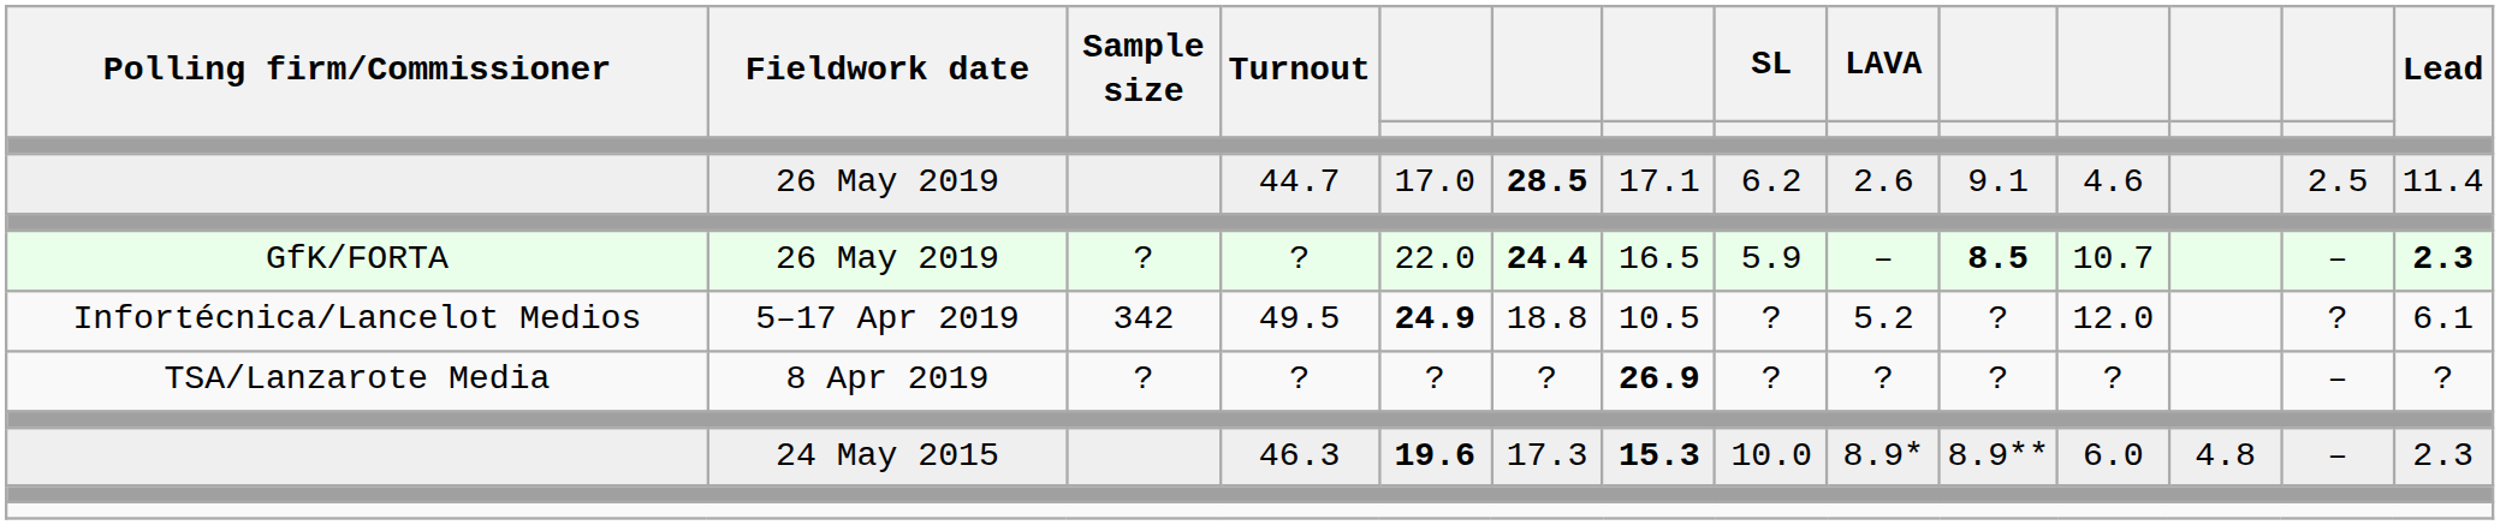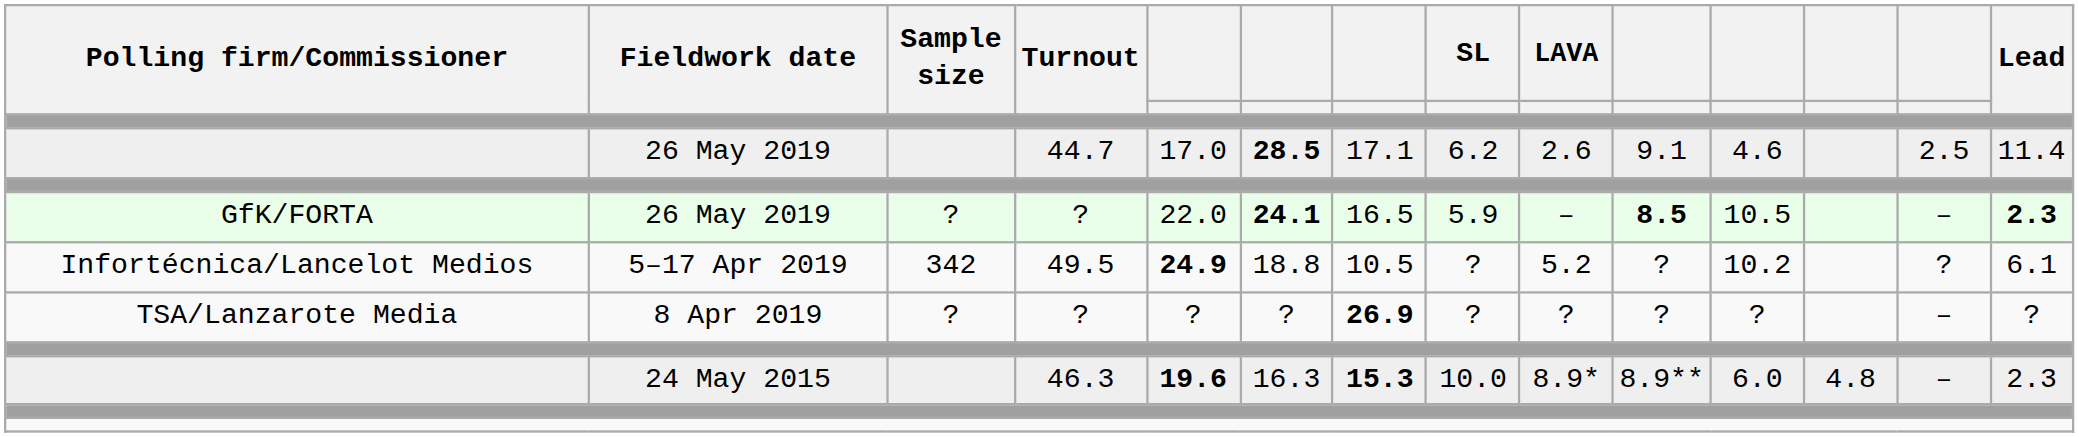26 May 2019 / ? | column 6: 24.4 -> 24.1
26 May 2019 / ? | column 11: 10.7 -> 10.5
5–17 Apr 2019 | column 11: 12.0 -> 10.2
24 May 2015 | column 6: 17.3 -> 16.3
